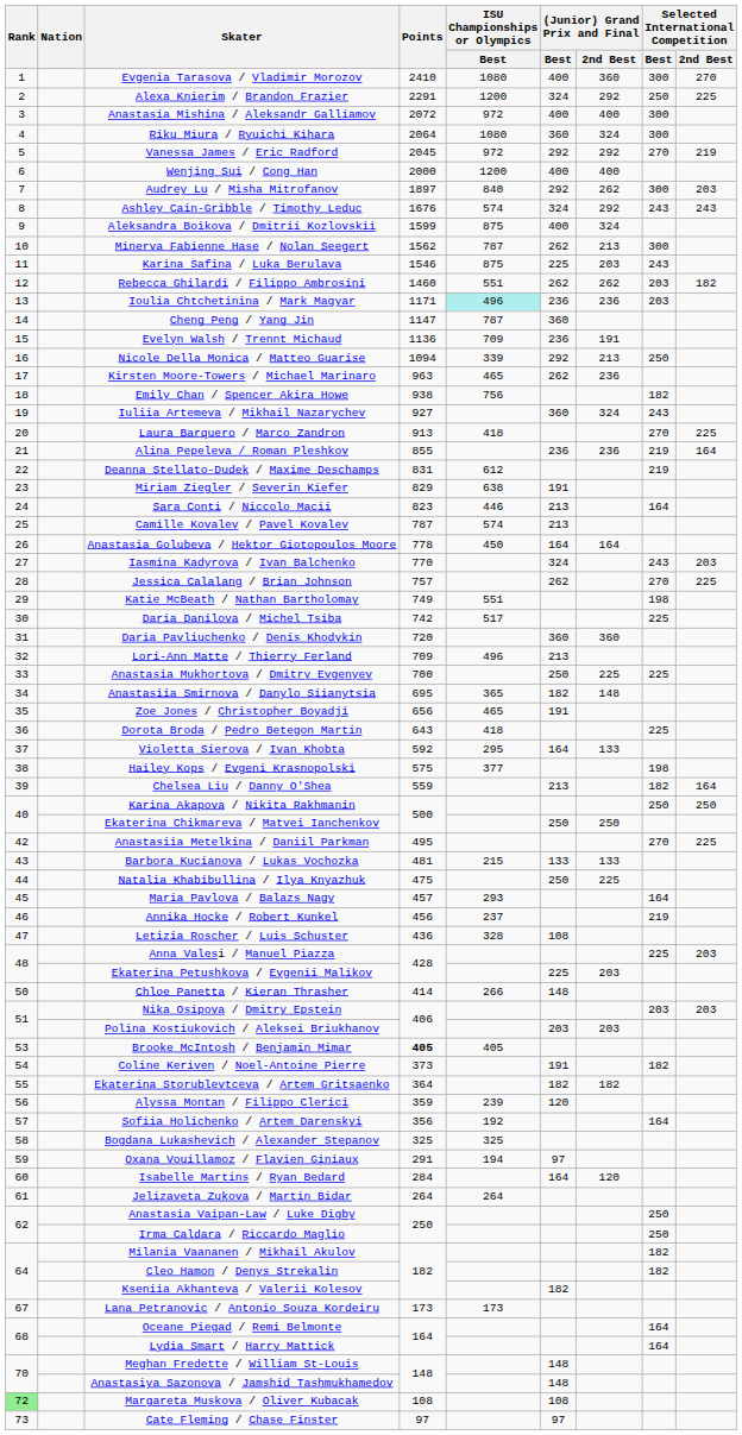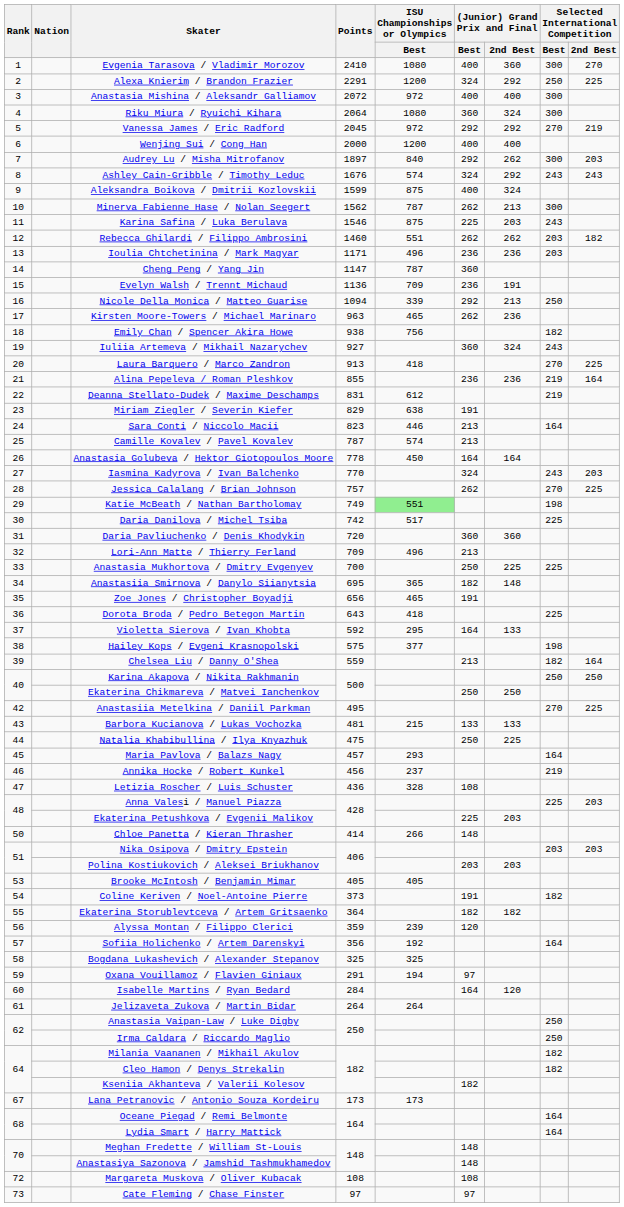Ioulia Chtchetinina / Mark Magyar | ISU Championships or Olympics / Best: paleturquoise background -> no background
Katie McBeath / Nathan Bartholomay | ISU Championships or Olympics / Best: no background -> lightgreen background
Brooke McIntosh / Benjamin Mimar | Points: bold -> normal
Margareta Muskova / Oliver Kubacak | Rank: lightgreen background -> no background
